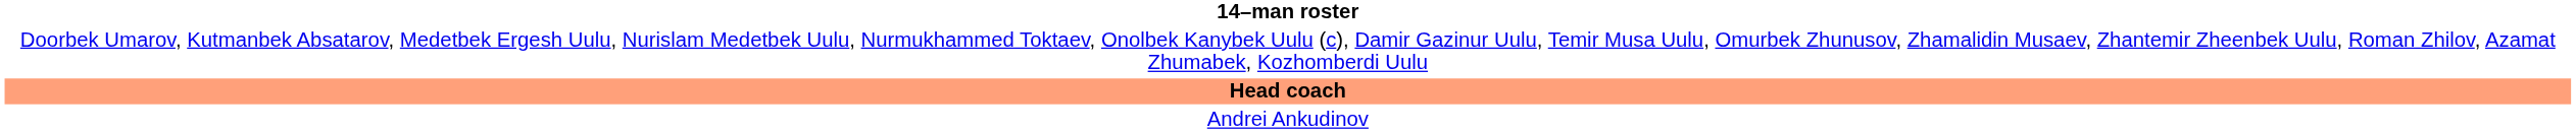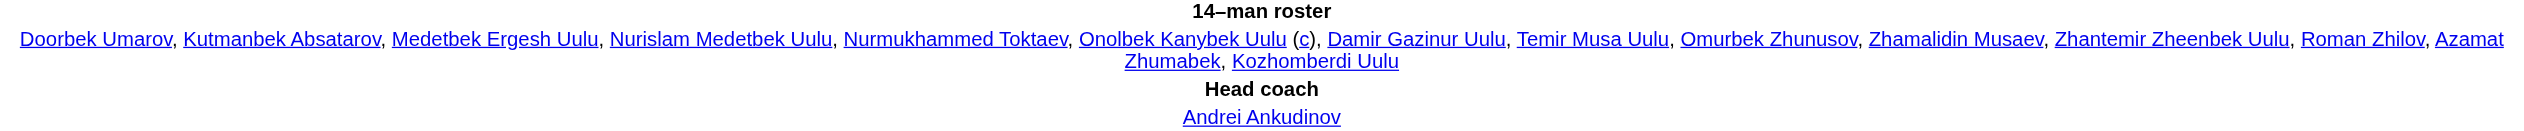row 3 | column 1: lightsalmon background -> no background
